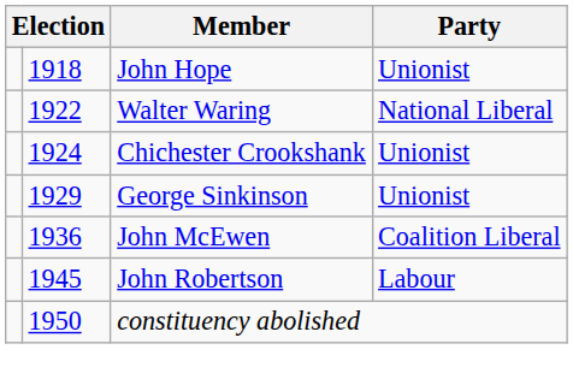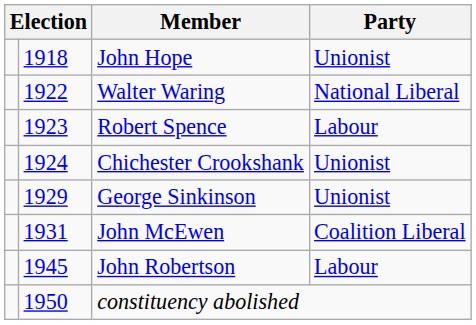+ row: 1923 | Robert Spence | Labour
John McEwen | column 2: 1936 -> 1931
